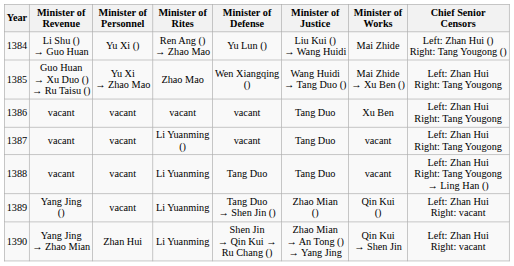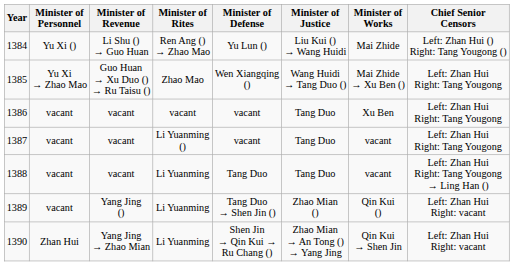columns swapped: Minister of Personnel <-> Minister of Revenue
